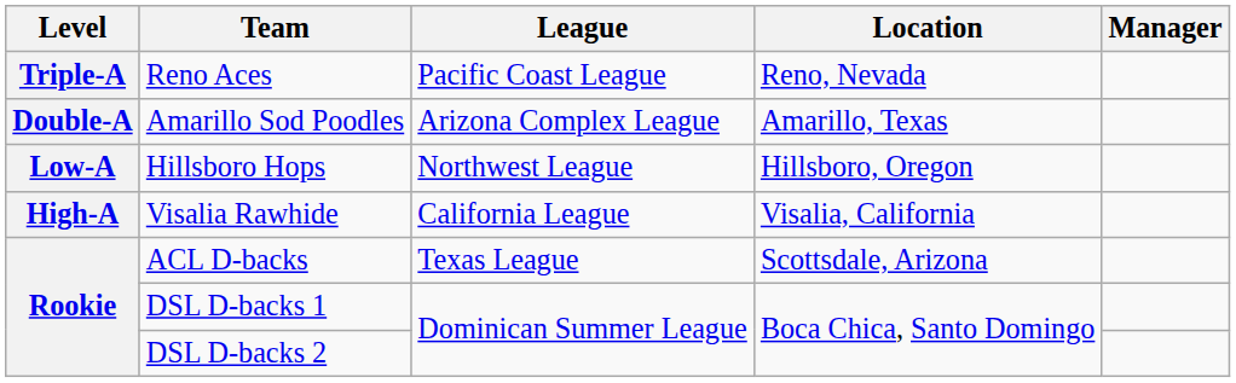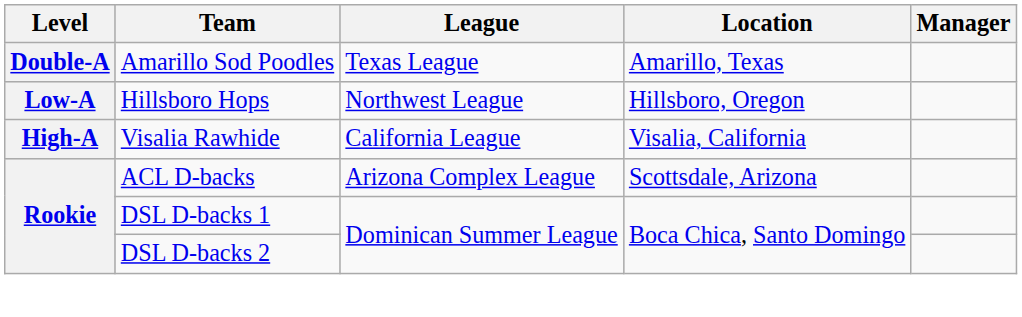- row: Triple-A | Reno Aces | Pacific Coast League | Reno, Nevada
Amarillo Sod Poodles | League: Arizona Complex League -> Texas League
ACL D-backs | League: Texas League -> Arizona Complex League
